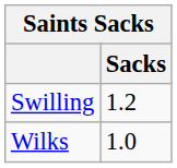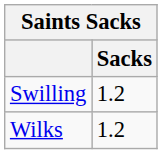Wilks | Sacks: 1.0 -> 1.2
